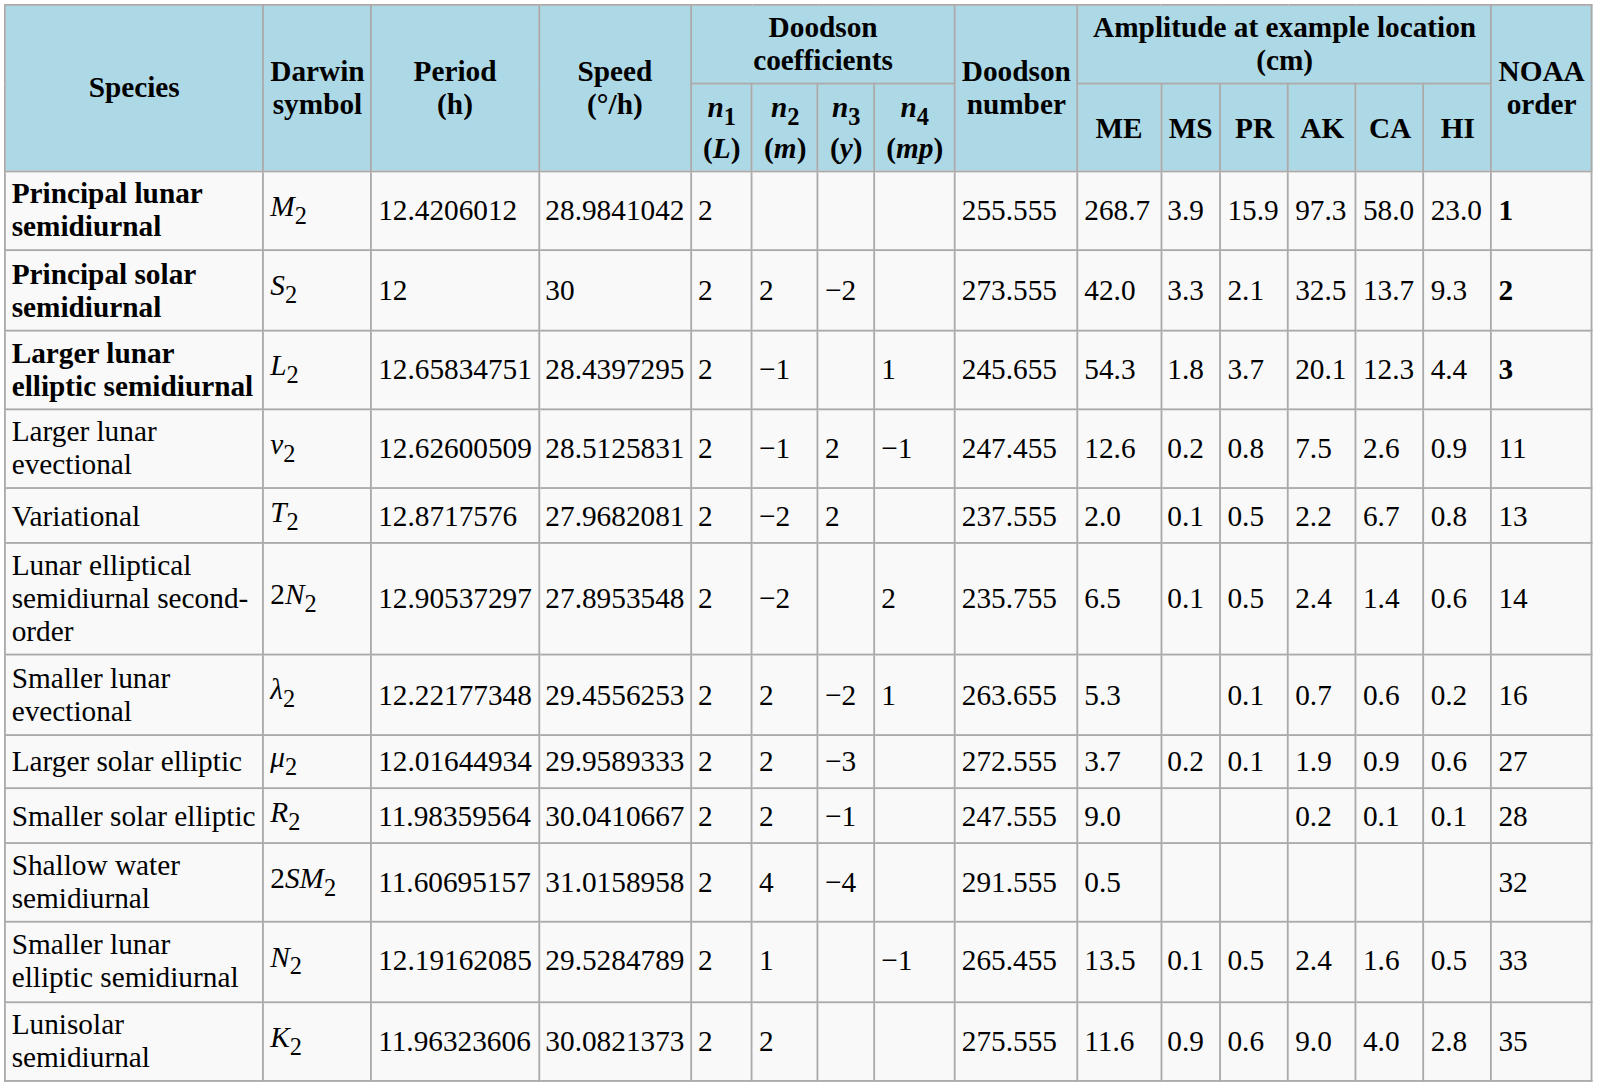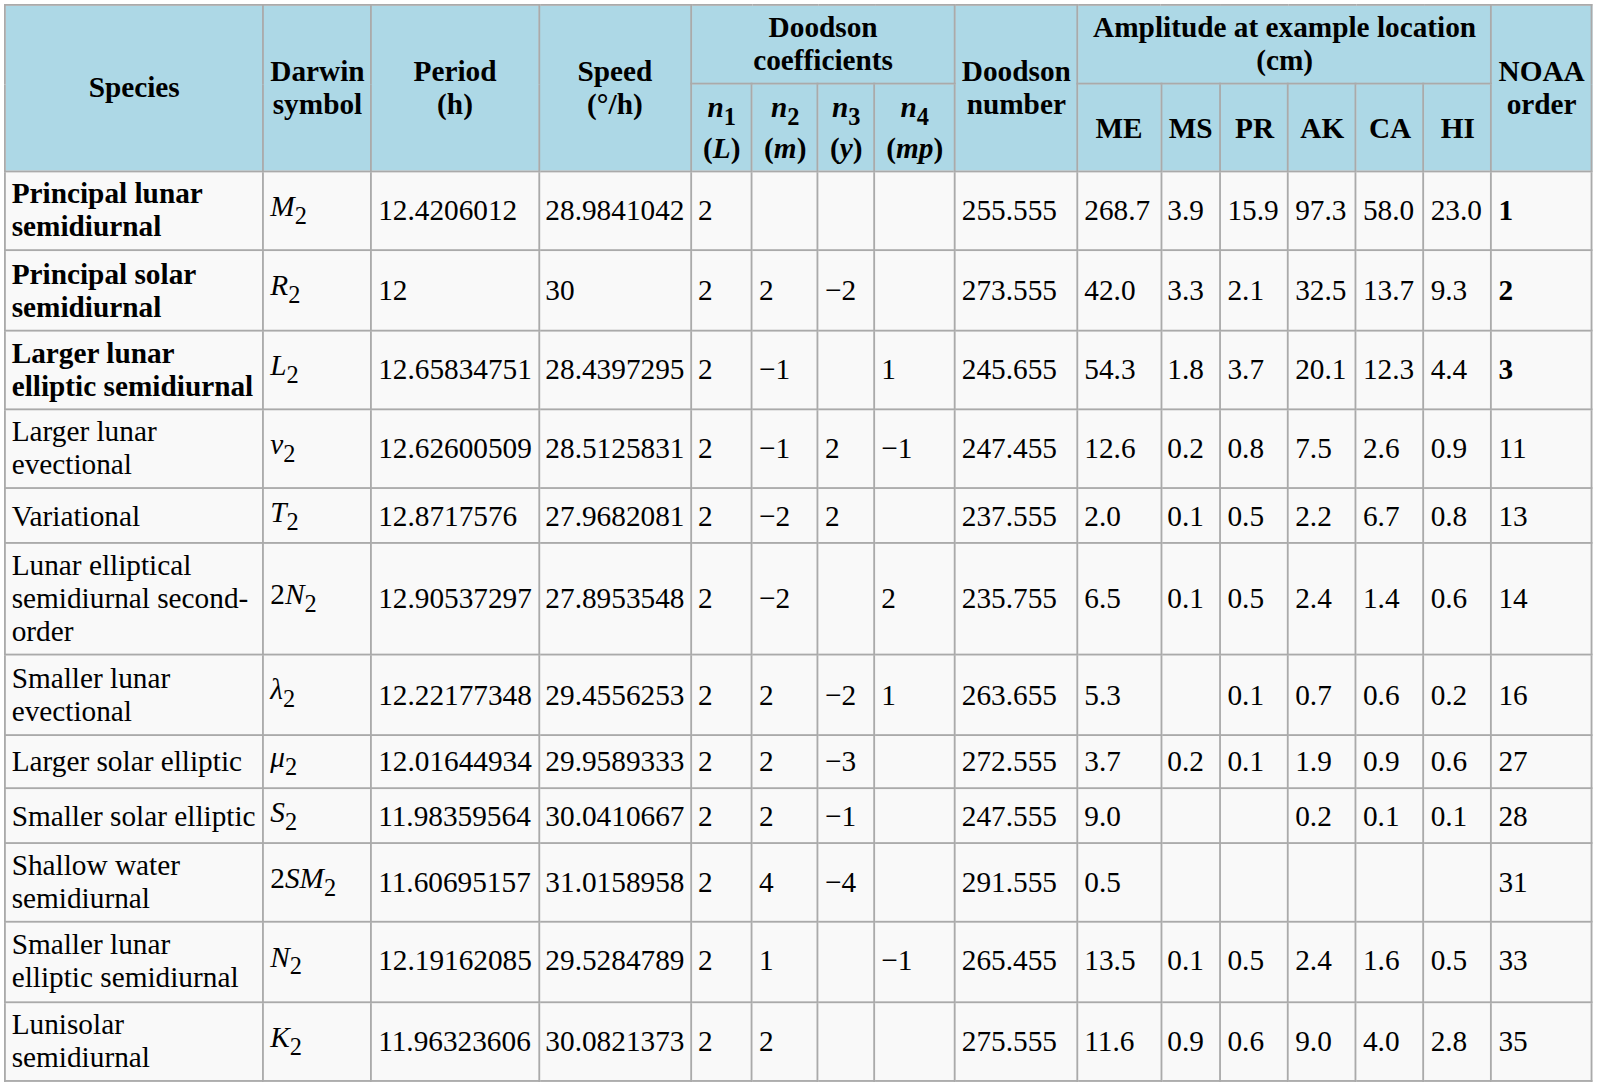Principal solar semidiurnal | Darwin symbol: S2 -> R2
Smaller solar elliptic | Darwin symbol: R2 -> S2
Shallow water semidiurnal | NOAA order: 32 -> 31
